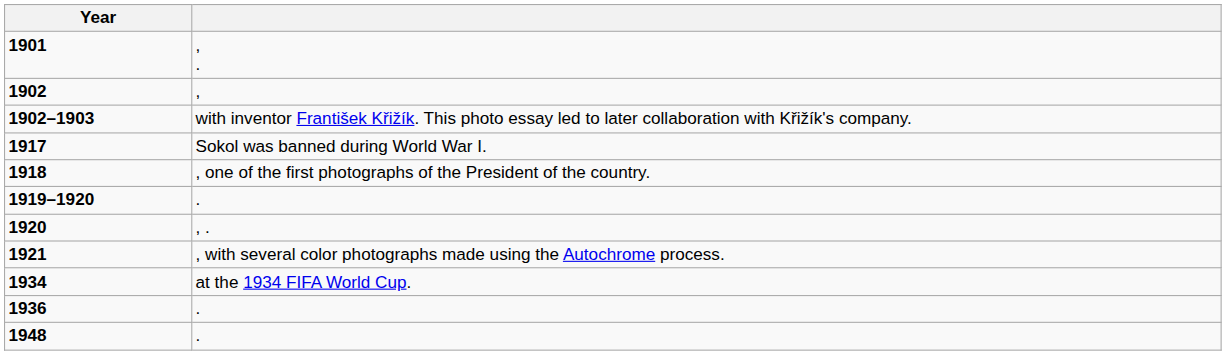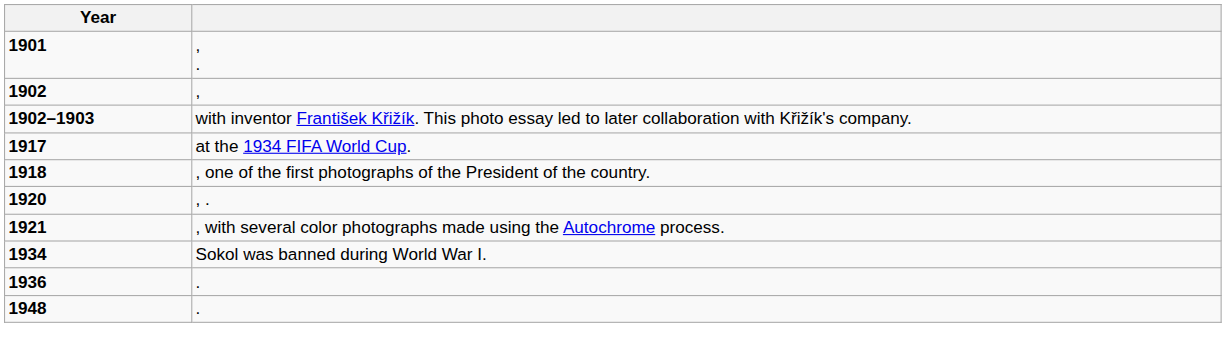1917 | column 2: Sokol was banned during World War I. -> at the 1934 FIFA World Cup.
- row: 1919–1920 | .
1934 | column 2: at the 1934 FIFA World Cup. -> Sokol was banned during World War I.
